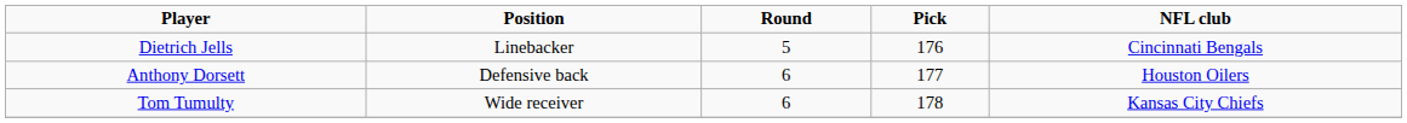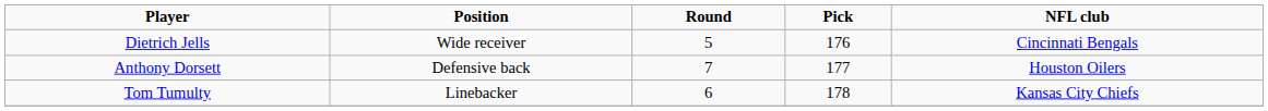Dietrich Jells | Position: Linebacker -> Wide receiver
Anthony Dorsett | Round: 6 -> 7
Tom Tumulty | Position: Wide receiver -> Linebacker
